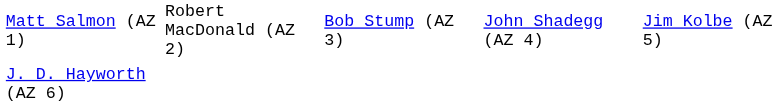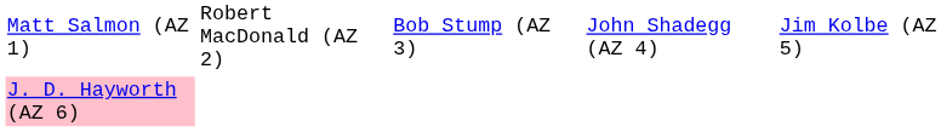J. D. Hayworth (AZ 6) | column 1: no background -> pink background
